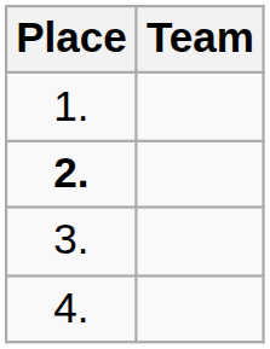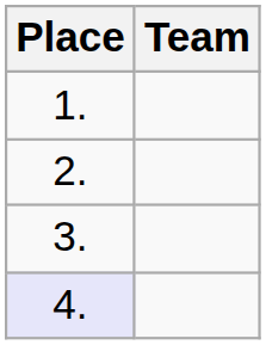2. | Place: bold -> normal
4. | Place: no background -> lavender background
